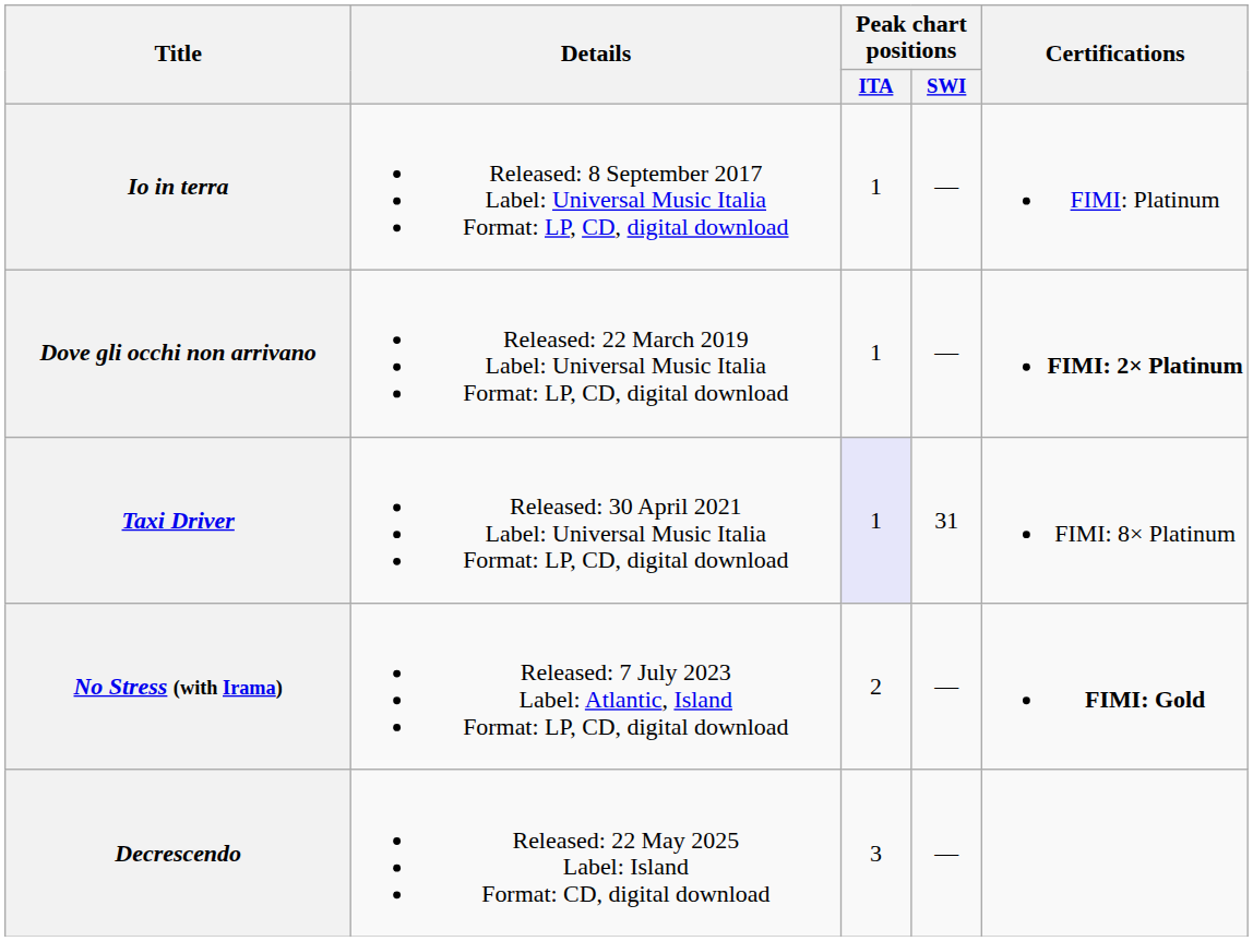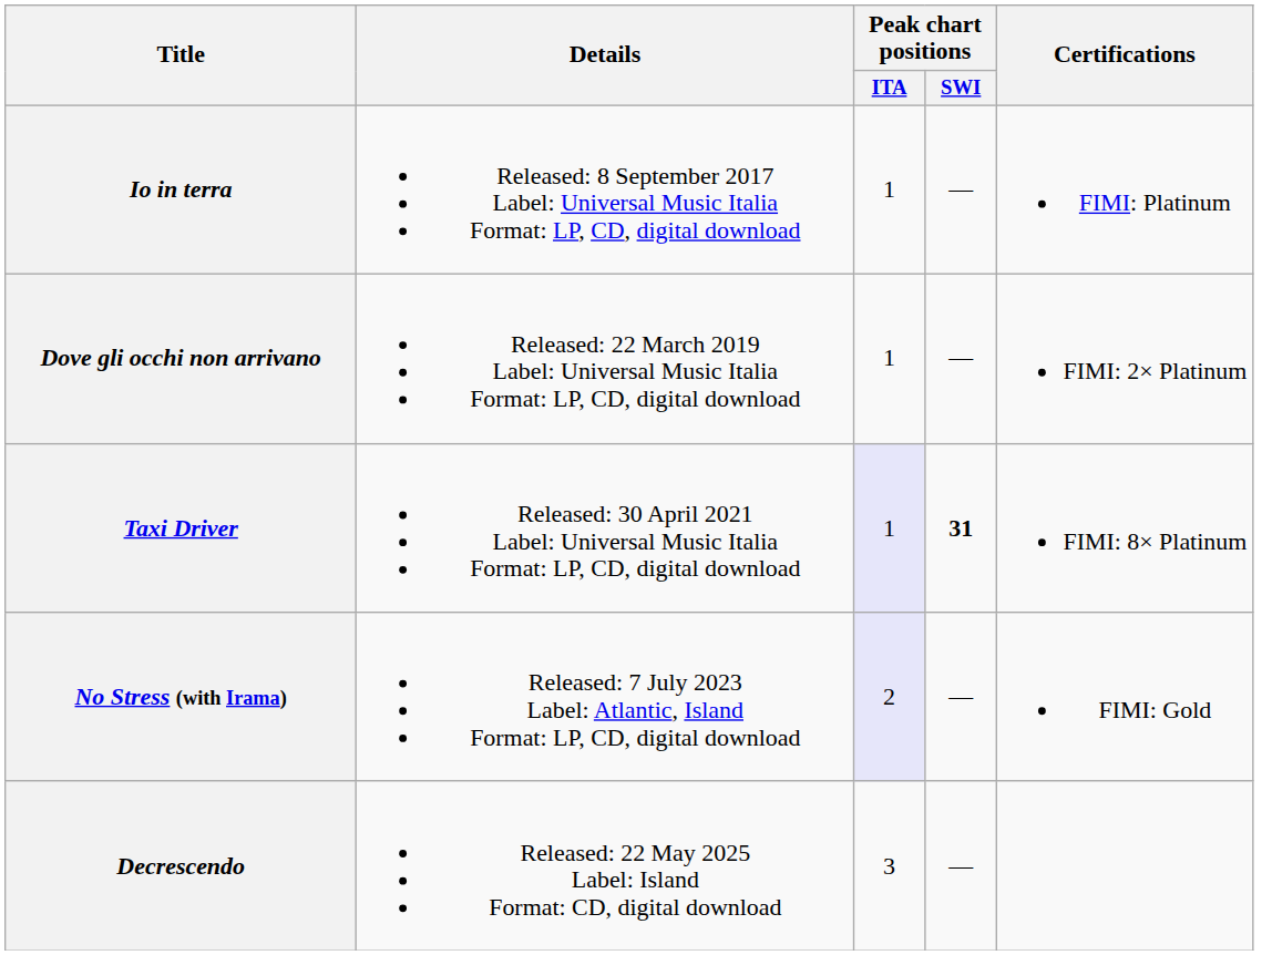Dove gli occhi non arrivano | Certifications: bold -> normal
Taxi Driver | Peak chart positions / SWI: normal -> bold
No Stress (with Irama) | Peak chart positions / ITA: no background -> lavender background
No Stress (with Irama) | Certifications: bold -> normal
